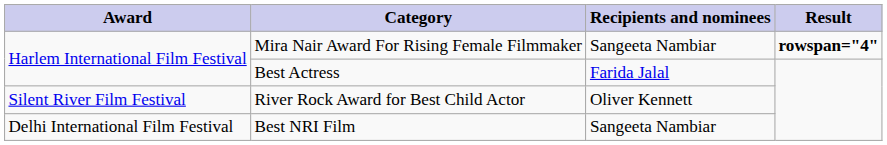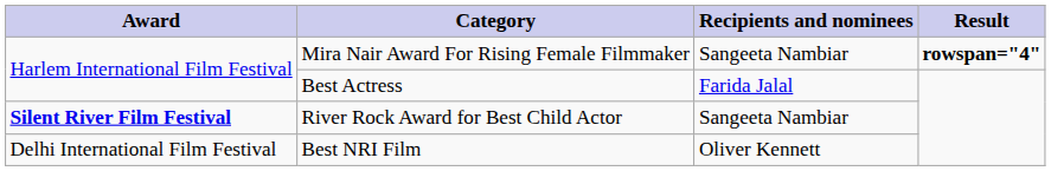River Rock Award for Best Child Actor | Award: normal -> bold
River Rock Award for Best Child Actor | Recipients and nominees: Oliver Kennett -> Sangeeta Nambiar
Best NRI Film | Recipients and nominees: Sangeeta Nambiar -> Oliver Kennett
